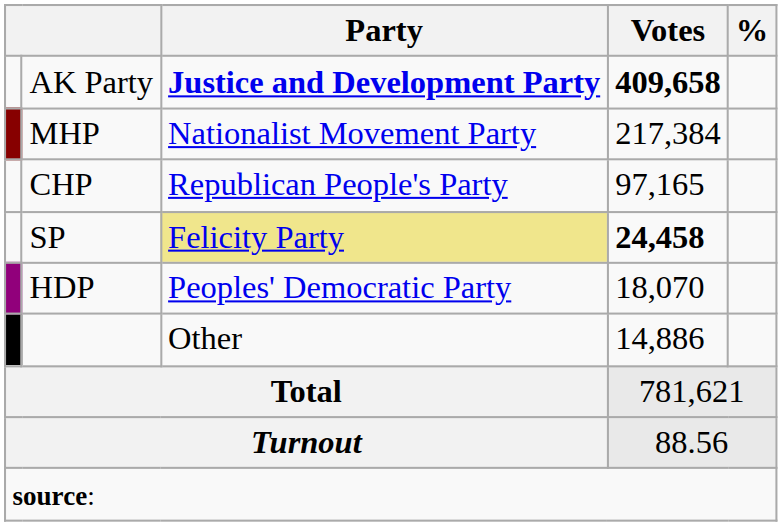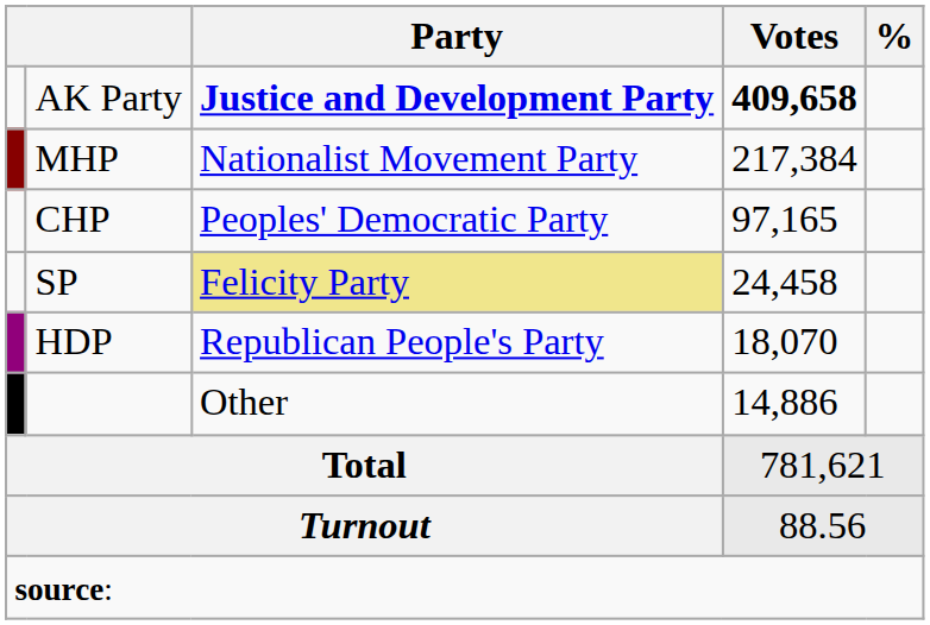CHP | Party: Republican People's Party -> Peoples' Democratic Party
SP | Votes: bold -> normal
HDP | Party: Peoples' Democratic Party -> Republican People's Party
